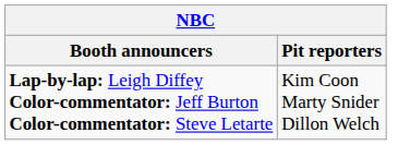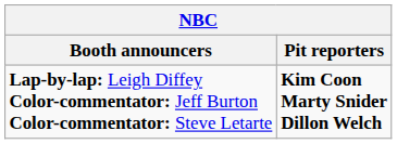row 3 | Pit reporters: normal -> bold
